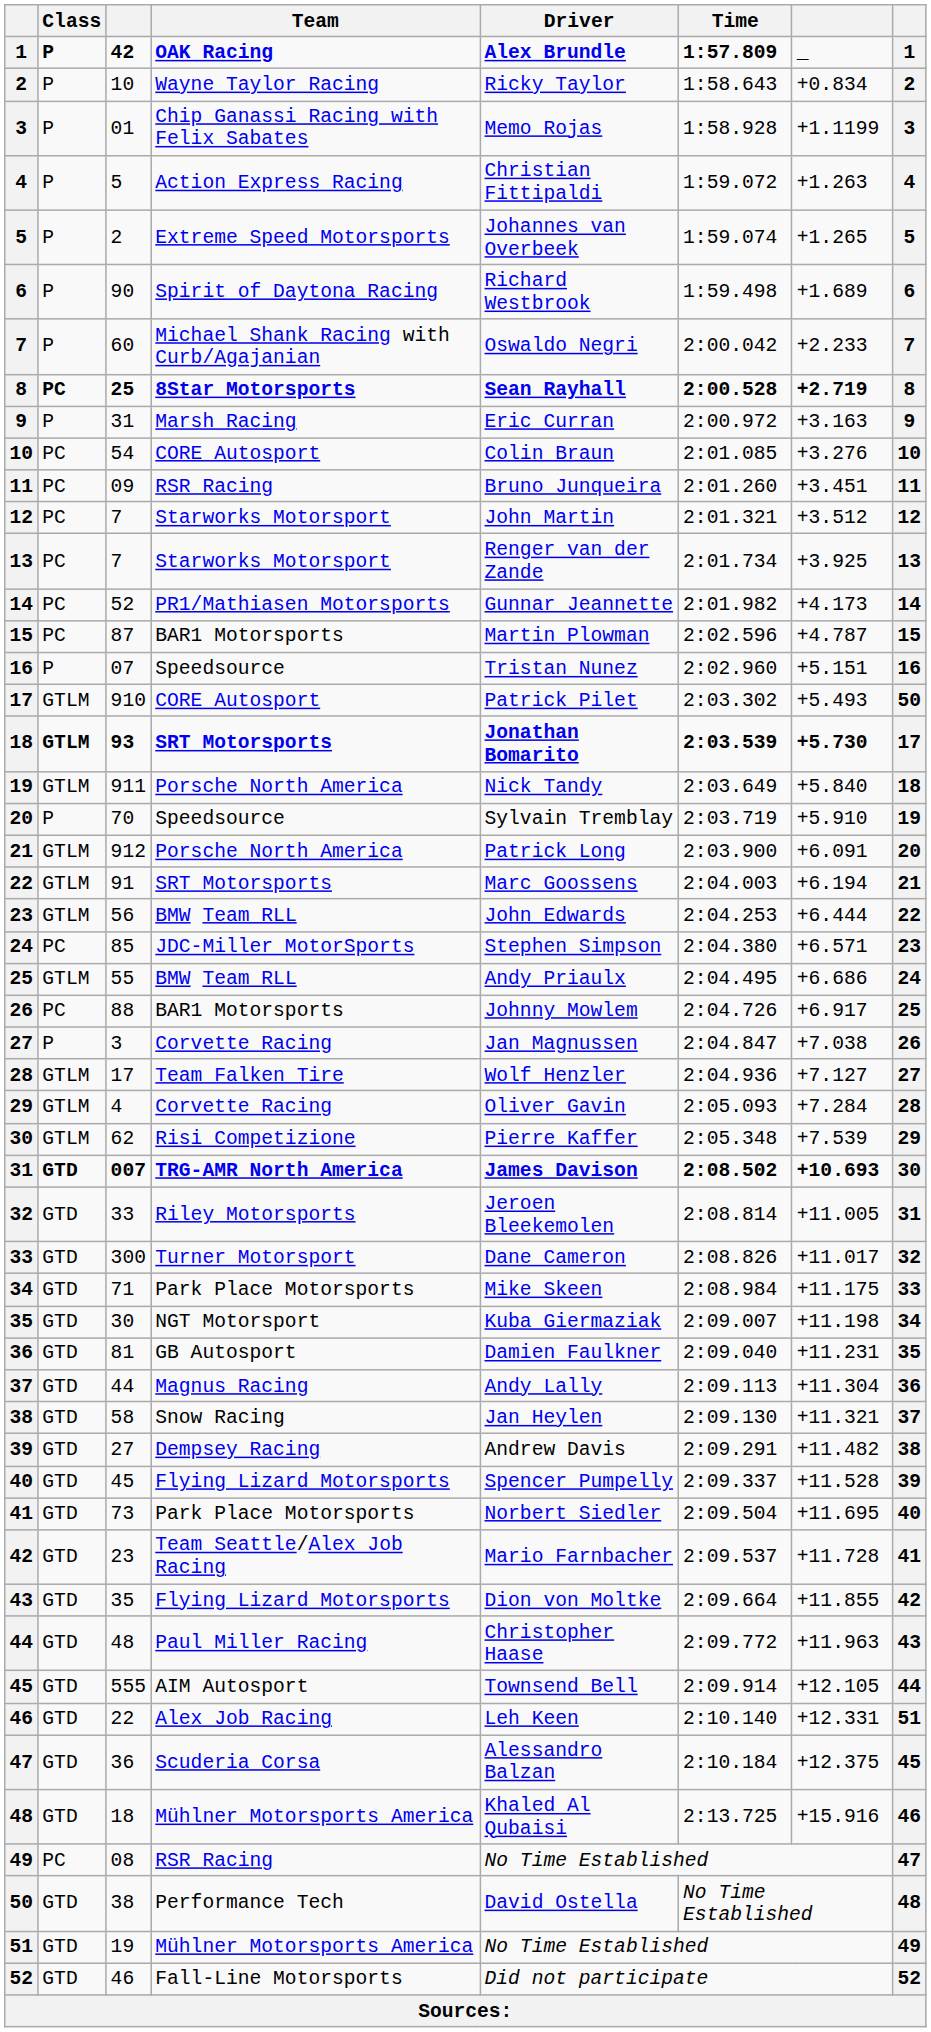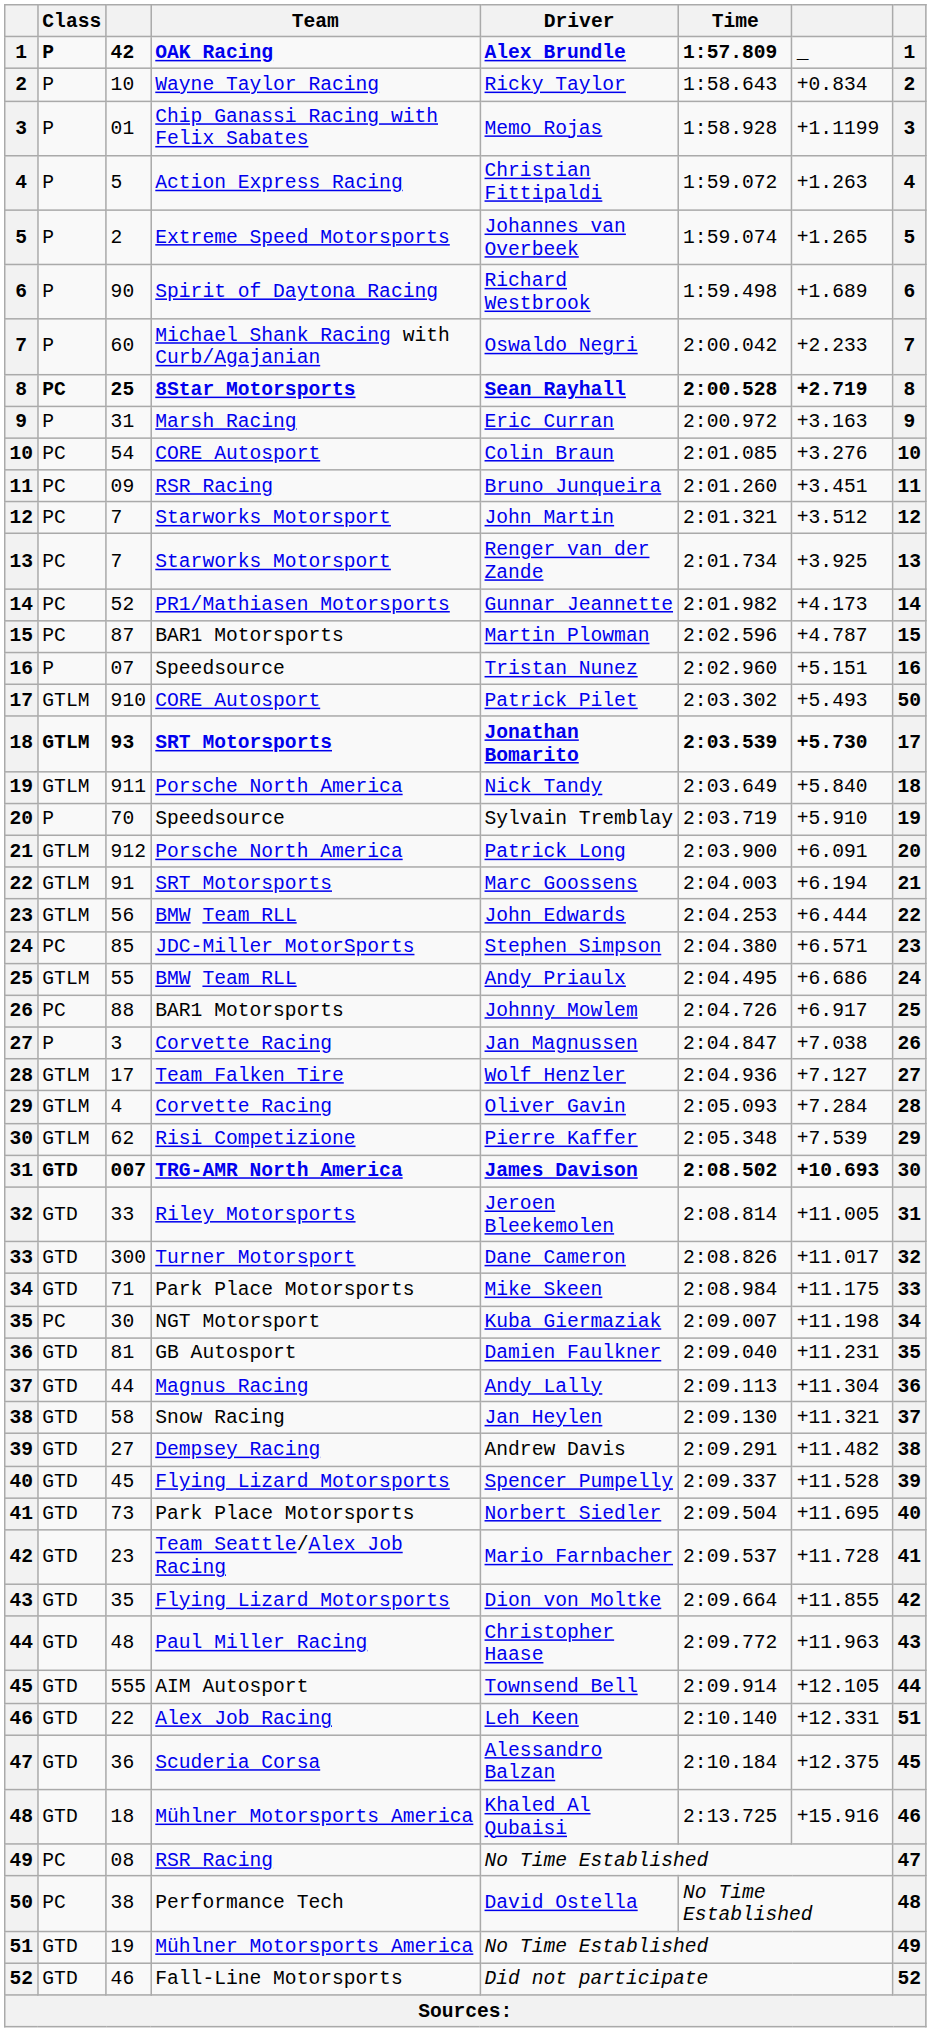row 36 | Class: GTD -> PC
row 51 | Class: GTD -> PC
